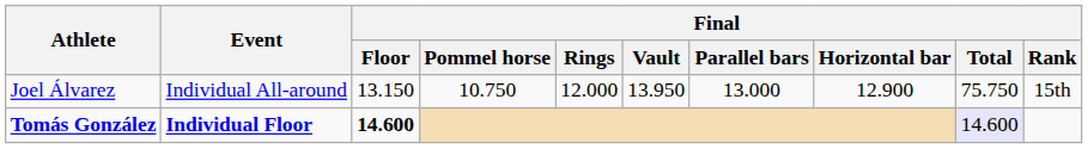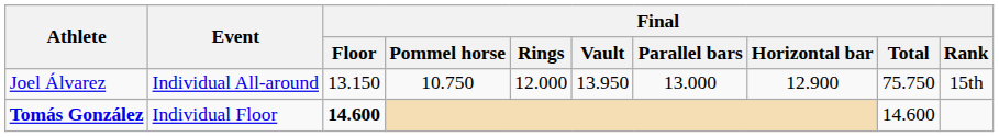Tomás González | Event: bold -> normal
Tomás González | Final / Total: lavender background -> no background
